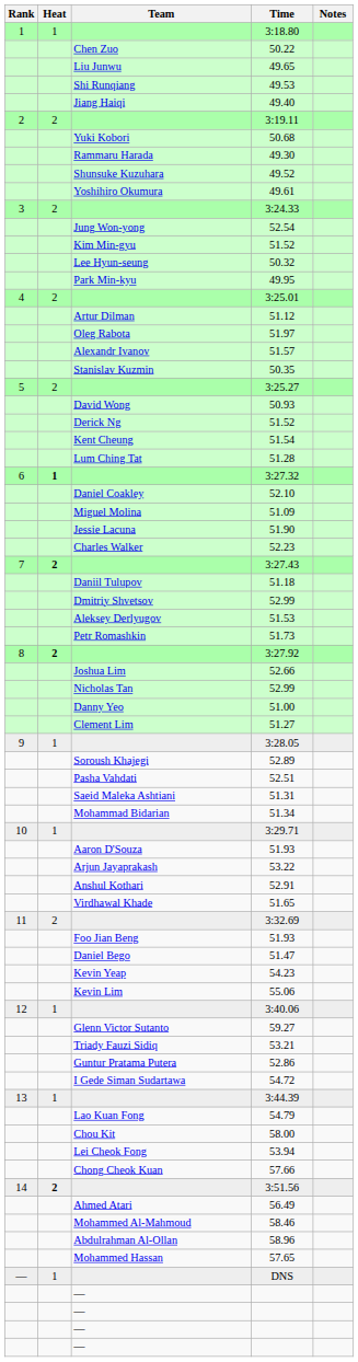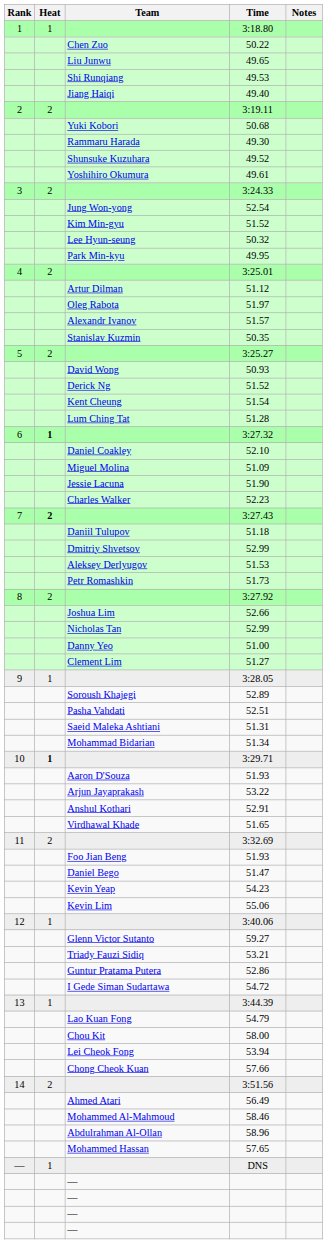3:27.92 | Heat: bold -> normal
3:29.71 | Heat: normal -> bold
3:51.56 | Heat: bold -> normal
